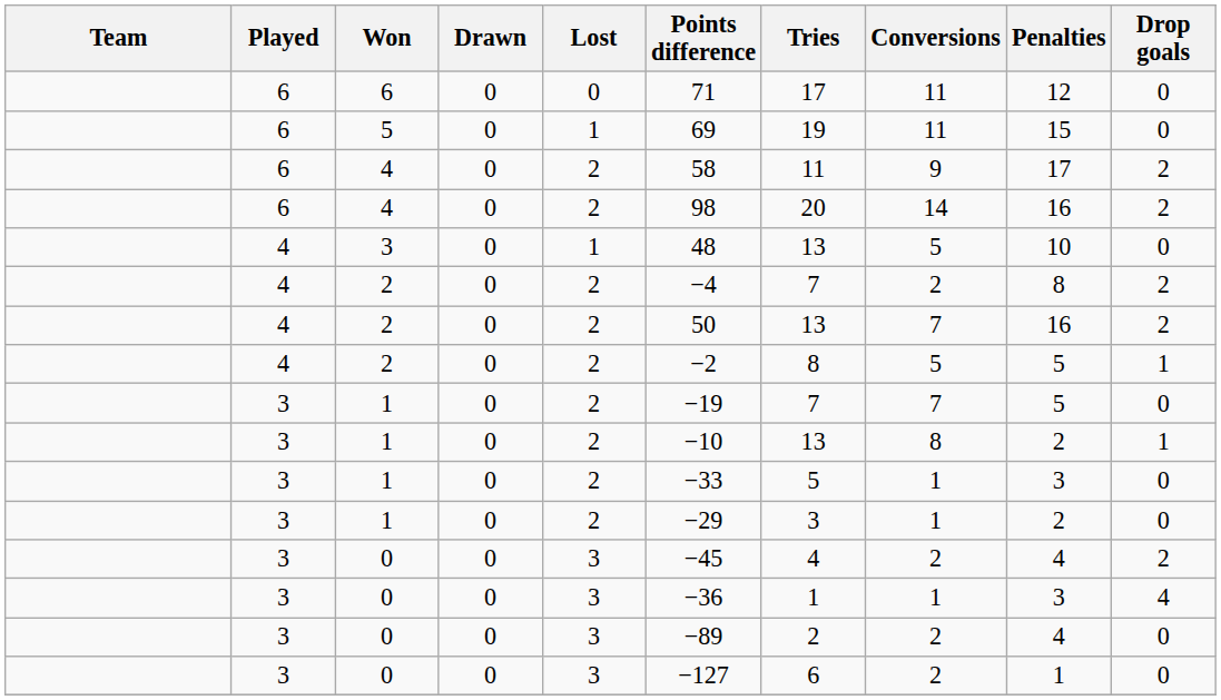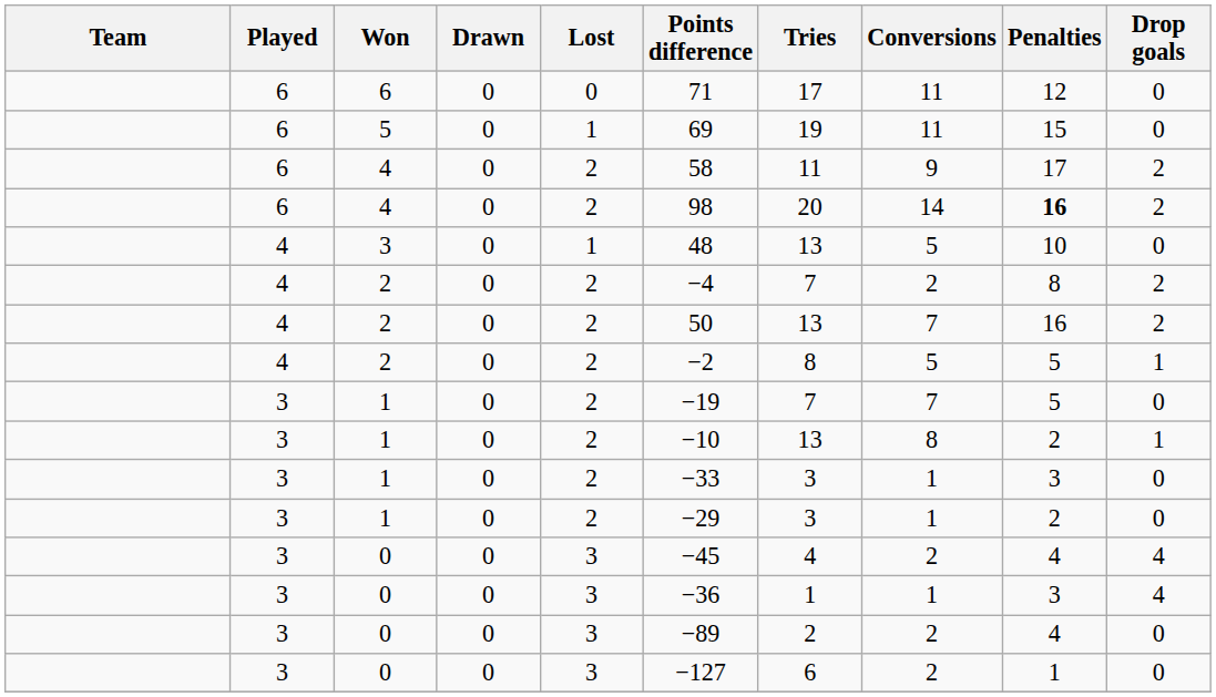row 5 | Penalties: normal -> bold
row 12 | Tries: 5 -> 3
row 14 | Drop goals: 2 -> 4
